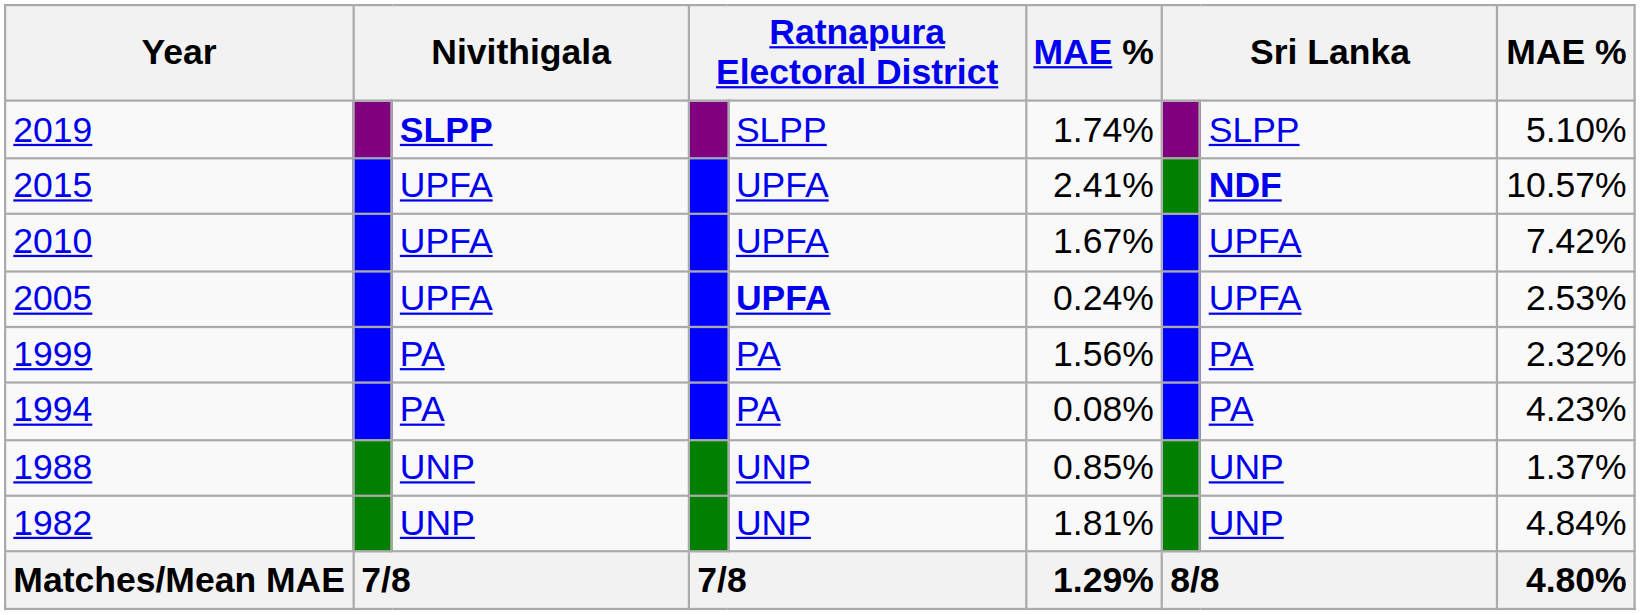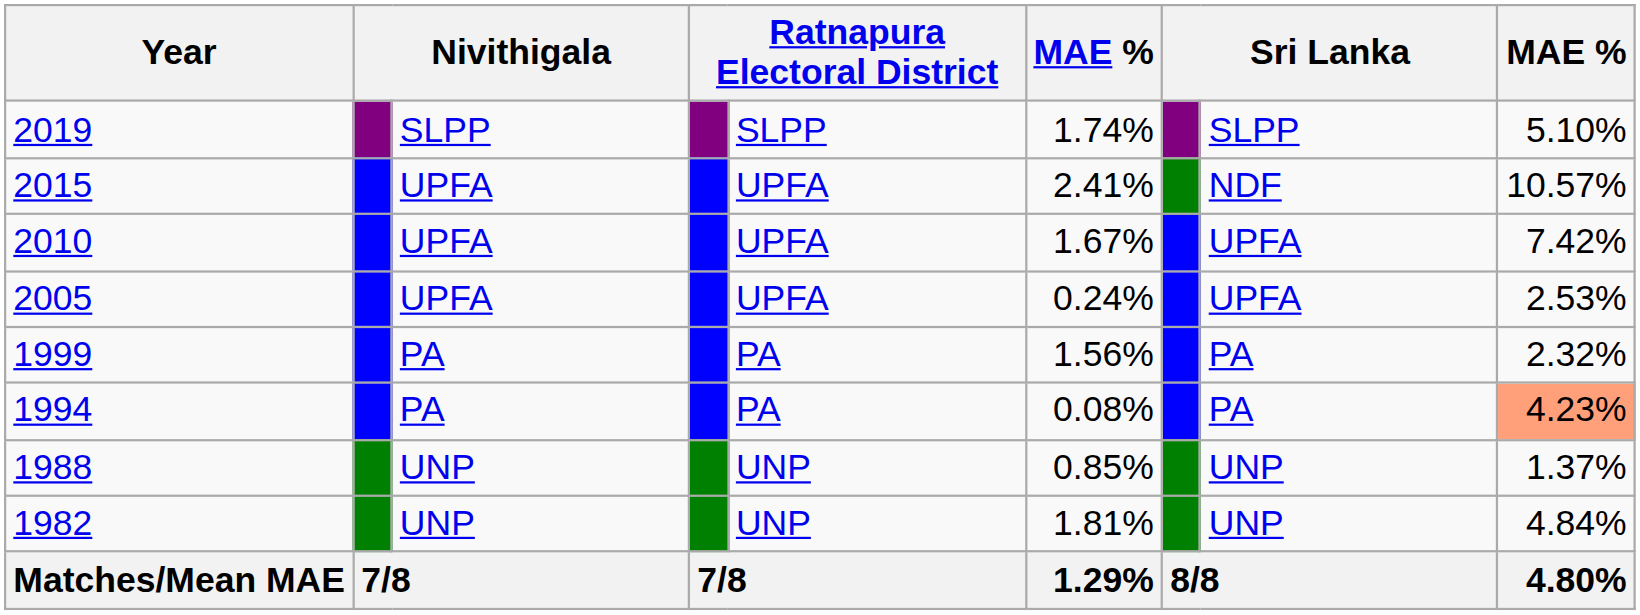2019 | column 3: bold -> normal
2015 | column 8: bold -> normal
2005 | column 5: bold -> normal
1994 | column 9: no background -> lightsalmon background
